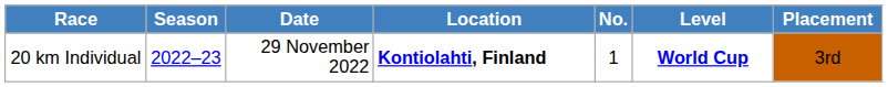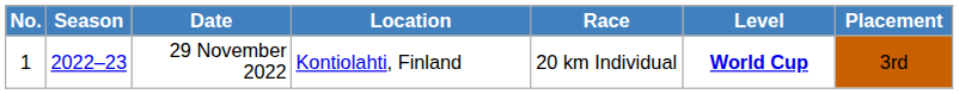columns swapped: No. <-> Race
29 November 2022 | Location: bold -> normal
